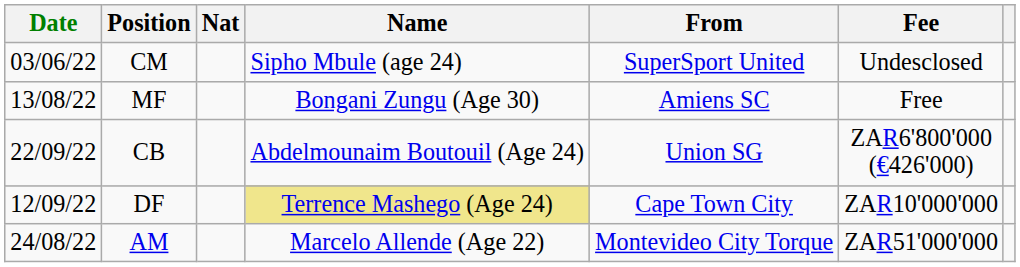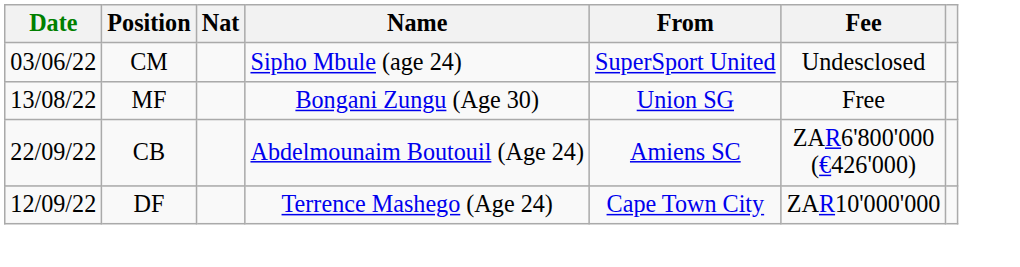MF | From: Amiens SC -> Union SG
CB | From: Union SG -> Amiens SC
DF | Name: khaki background -> no background
- row: 24/08/22 | AM | Marcelo Allende (Age 22) | Montevideo City Torque | ZAR51'000'000
